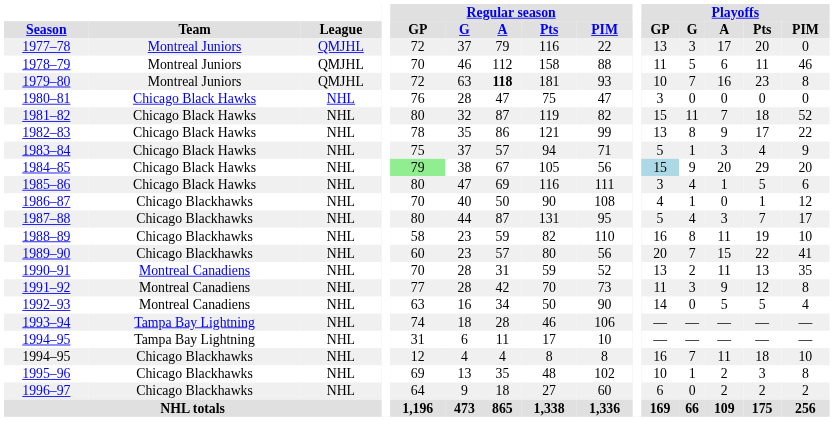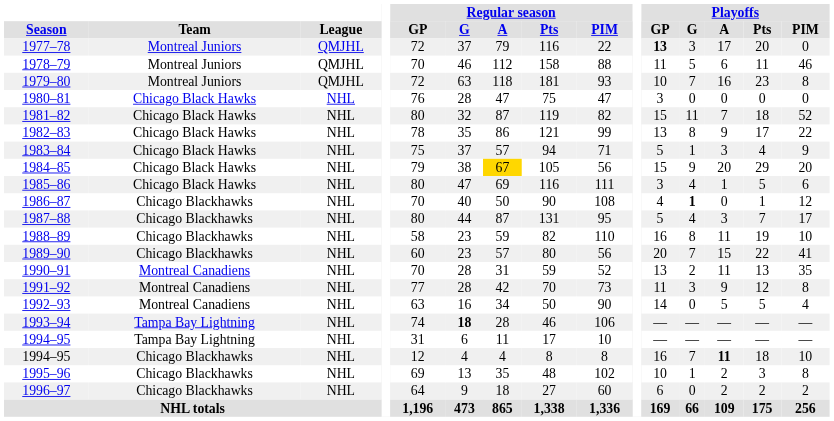1977–78 | Playoffs / GP: normal -> bold
1979–80 | Regular season / A: bold -> normal
1984–85 | Regular season / GP: lightgreen background -> no background
1984–85 | Regular season / A: no background -> gold background
1984–85 | Playoffs / GP: lightblue background -> no background
1986–87 | Playoffs / G: normal -> bold
1993–94 | Regular season / G: normal -> bold
1994–95 / Chicago Blackhawks | Playoffs / A: normal -> bold
